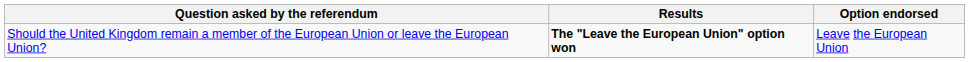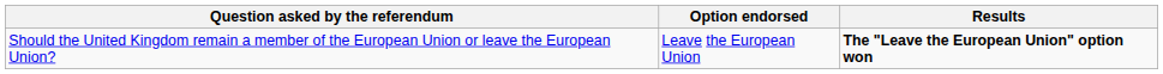columns swapped: Option endorsed <-> Results
